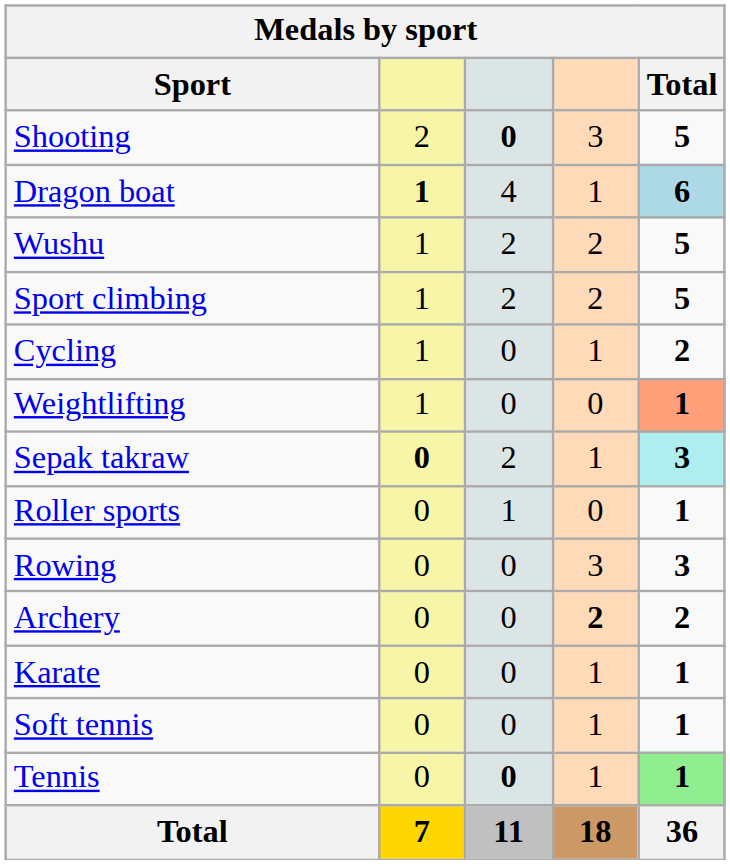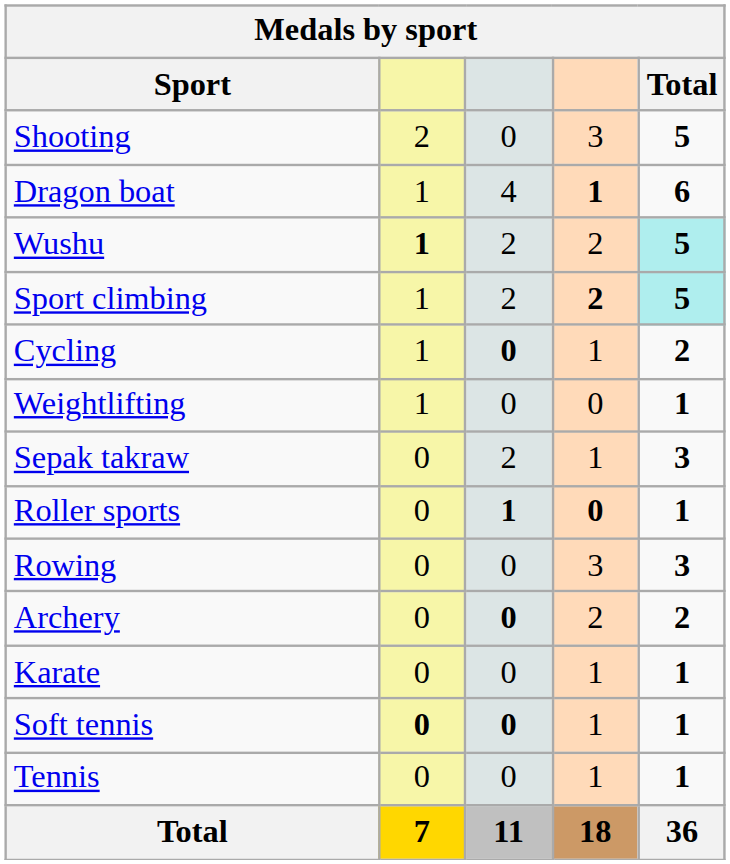Shooting | column 3: bold -> normal
Dragon boat | column 2: bold -> normal
Dragon boat | column 4: normal -> bold
Dragon boat | Total: lightblue background -> no background
Wushu | column 2: normal -> bold
Wushu | Total: no background -> paleturquoise background
Sport climbing | column 4: normal -> bold
Sport climbing | Total: no background -> paleturquoise background
Cycling | column 3: normal -> bold
Weightlifting | Total: lightsalmon background -> no background
Sepak takraw | column 2: bold -> normal
Sepak takraw | Total: paleturquoise background -> no background
Roller sports | column 3: normal -> bold
Roller sports | column 4: normal -> bold
Archery | column 3: normal -> bold
Archery | column 4: bold -> normal
Soft tennis | column 2: normal -> bold
Soft tennis | column 3: normal -> bold
Tennis | column 3: bold -> normal
Tennis | Total: lightgreen background -> no background
